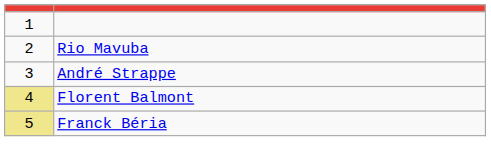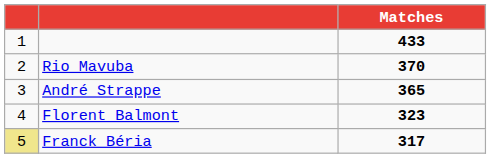+ column: Matches | 433 | 370 | 365 | 323 | 317
Florent Balmont | column 1: khaki background -> no background
